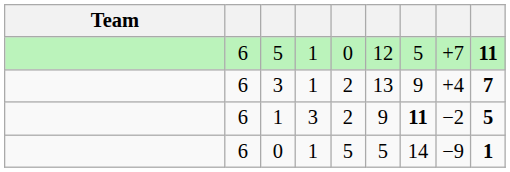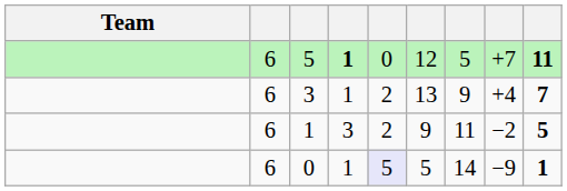row 2 | column 4: normal -> bold
row 4 | column 7: bold -> normal
row 5 | column 5: no background -> lavender background
